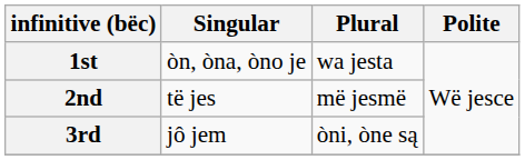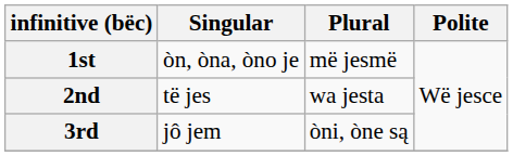1st | Plural: wa jesta -> më jesmë
2nd | Plural: më jesmë -> wa jesta
